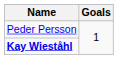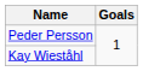Kay Wieståhl | Name: bold -> normal
